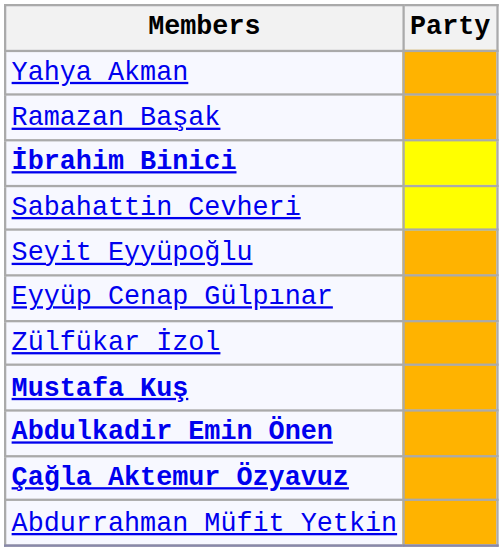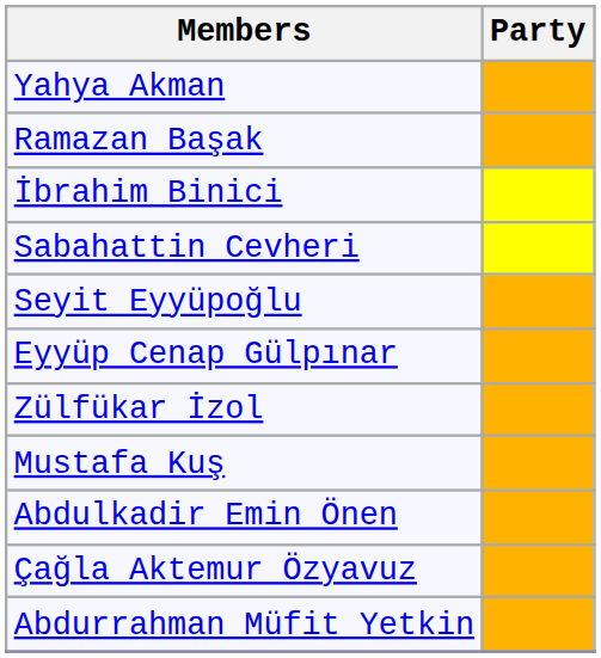İbrahim Binici | Members: bold -> normal
Mustafa Kuş | Members: bold -> normal
Abdulkadir Emin Önen | Members: bold -> normal
Çağla Aktemur Özyavuz | Members: bold -> normal
